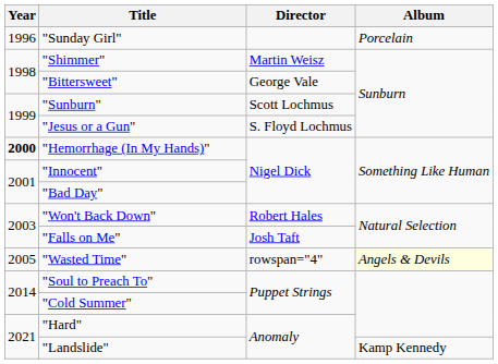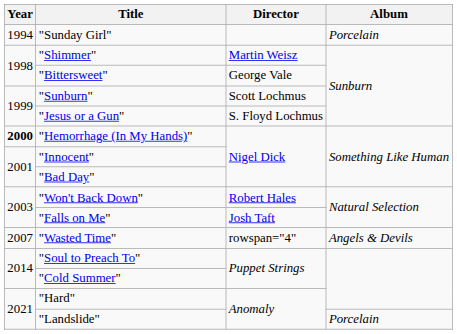"Sunday Girl" | Year: 1996 -> 1994
"Wasted Time" | Year: 2005 -> 2007
"Wasted Time" | Album: lightyellow background -> no background
"Landslide" | Album: Kamp Kennedy -> Porcelain
